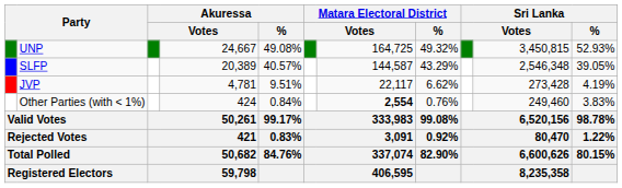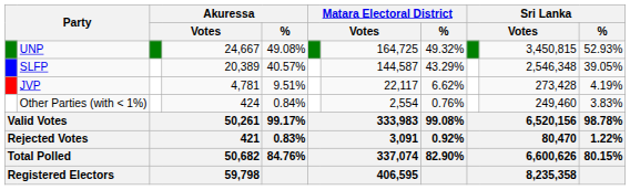Other Parties (with < 1%) | column 7: bold -> normal
